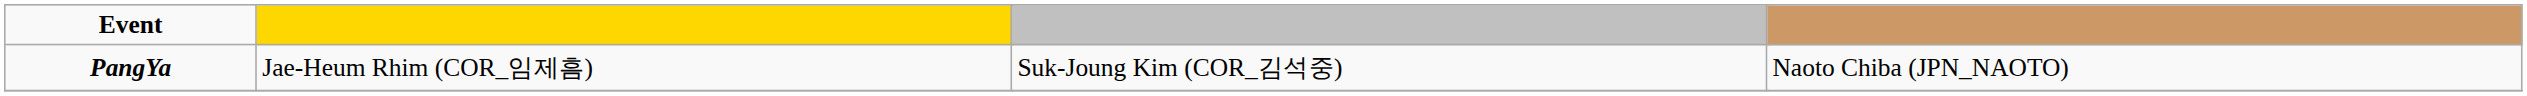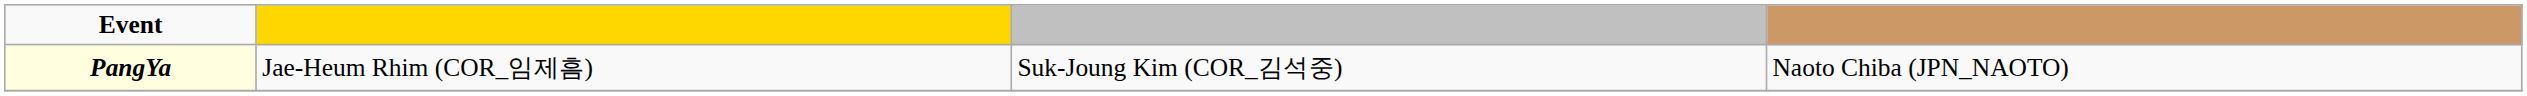PangYa | Event: no background -> lightyellow background
